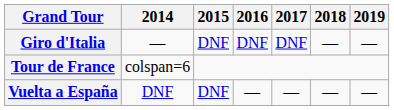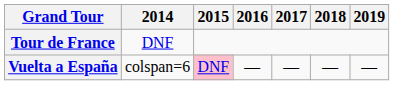- row: Giro d'Italia | — | DNF | DNF | DNF | — | —
Tour de France | 2014: colspan=6 -> DNF
Vuelta a España | 2014: DNF -> colspan=6
Vuelta a España | 2015: no background -> pink background
